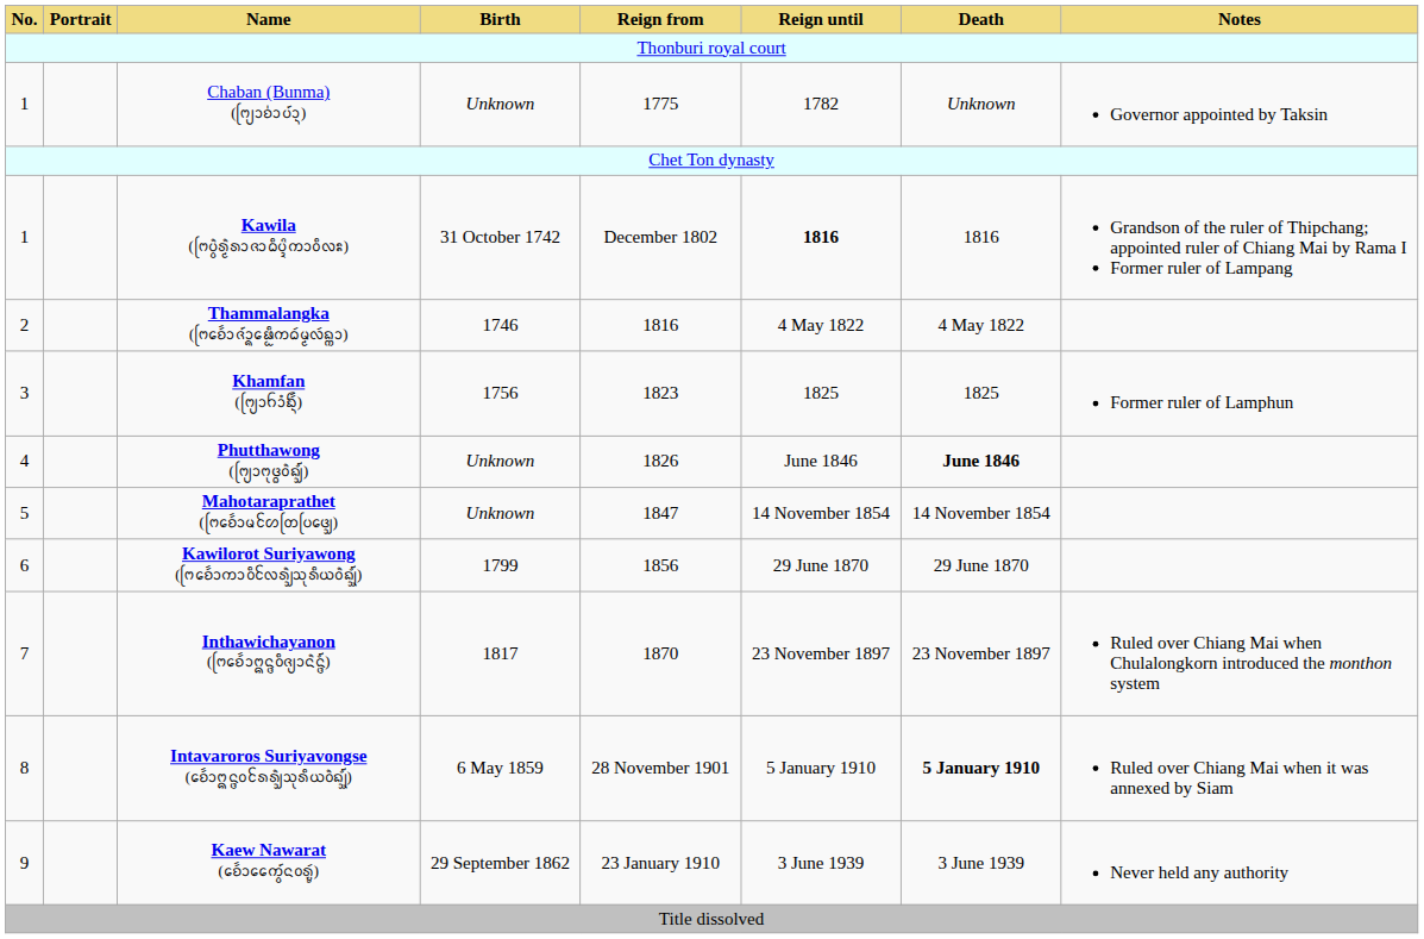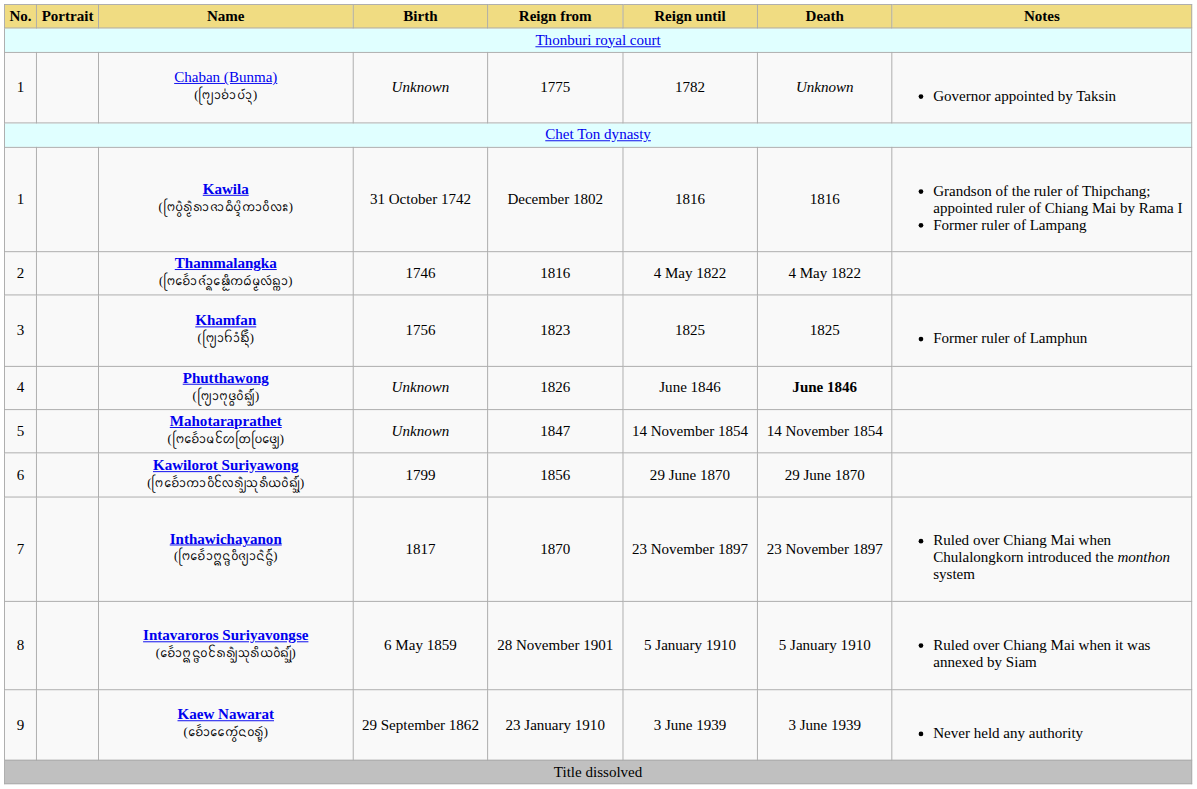Kawila (ᨻᩕᨷᩫ᩠ᩅᩁᩫ᩠ᨾᩁᩣᨩᩣᨵᩥᨷᩦ᩠ᨯᨠᩣᩅᩥᩃᩡ) | Reign until: bold -> normal
Intavaroros Suriyavongse (ᨧᩮᩢ᩶ᩣᩍᨶ᩠ᨴᩅᩁᩰᩁᩫ᩠ᩈᩈᩩᩁᩥᨿᩅᩫᨦ᩠ᩇ᩼) | Death: bold -> normal
